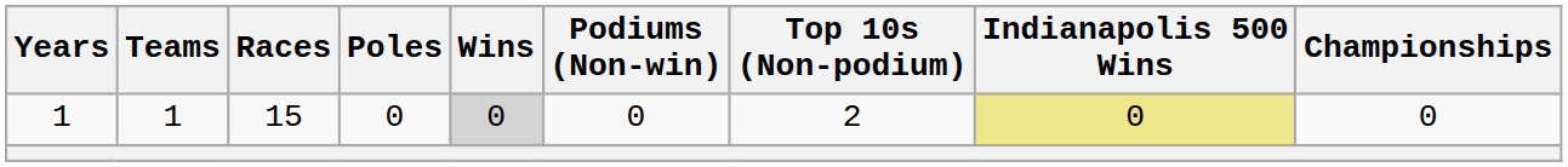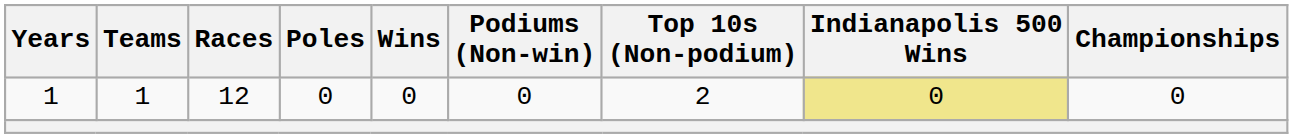row 2 | Races: 15 -> 12
row 2 | Wins: lightgrey background -> no background
